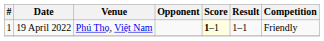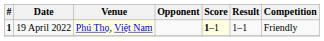19 April 2022 | #: normal -> bold
19 April 2022 | Venue: no background -> lightyellow background
